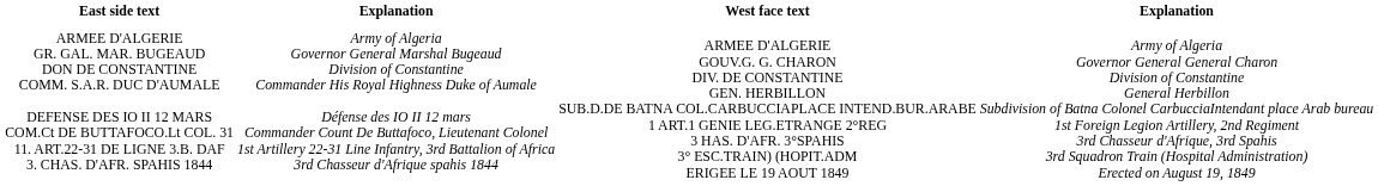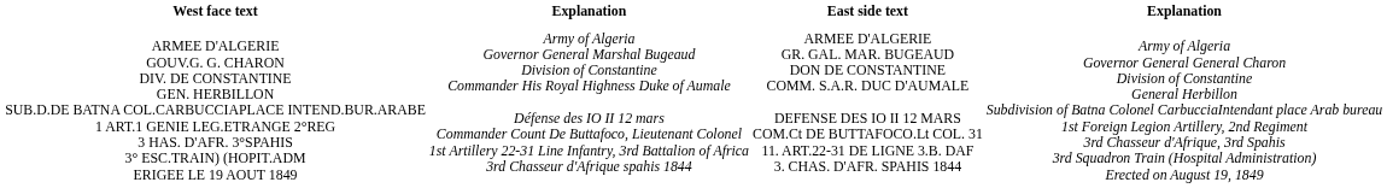columns swapped: East side text <-> West face text
